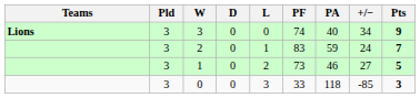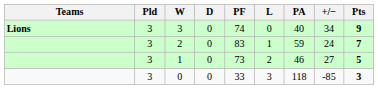columns swapped: L <-> PF
